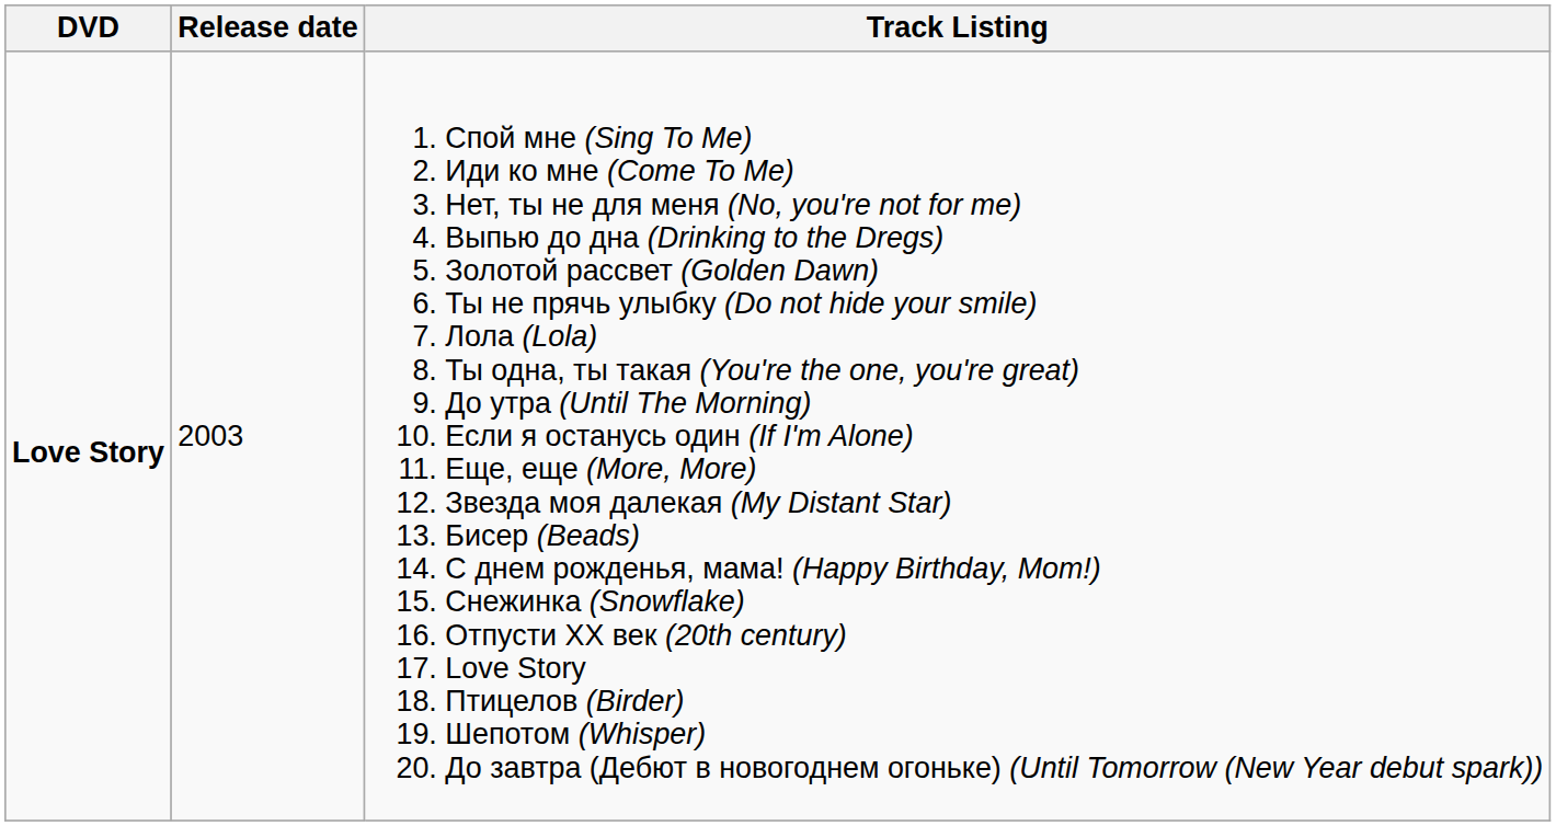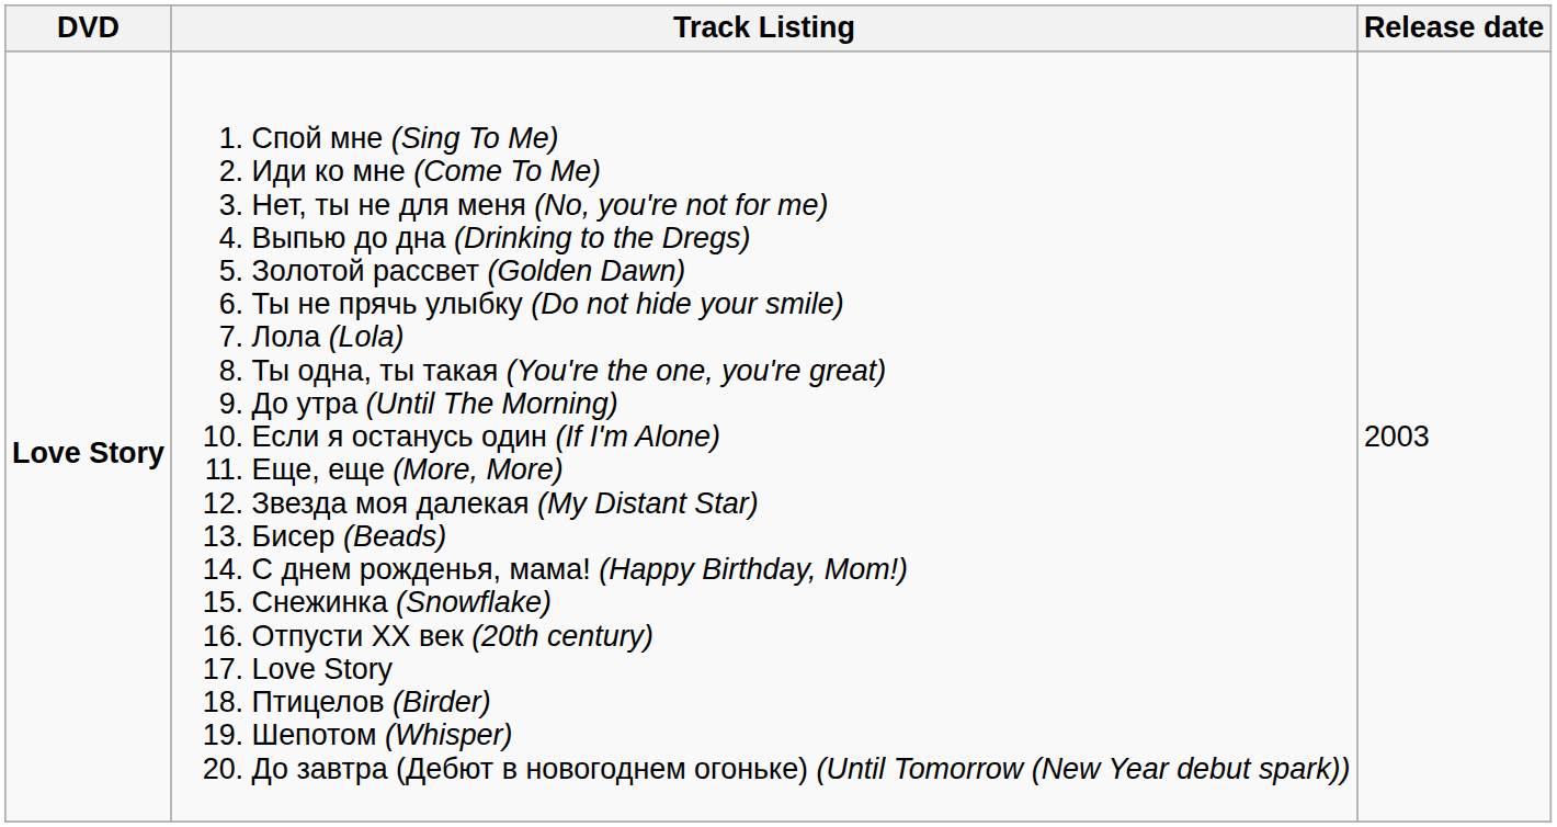columns swapped: Track Listing <-> Release date
